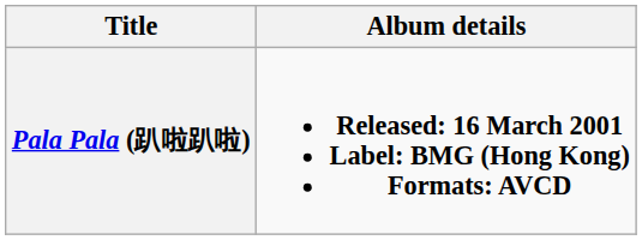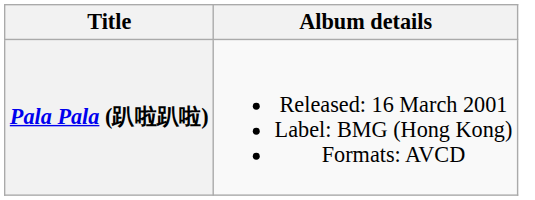Pala Pala (趴啦趴啦) | Album details: bold -> normal
